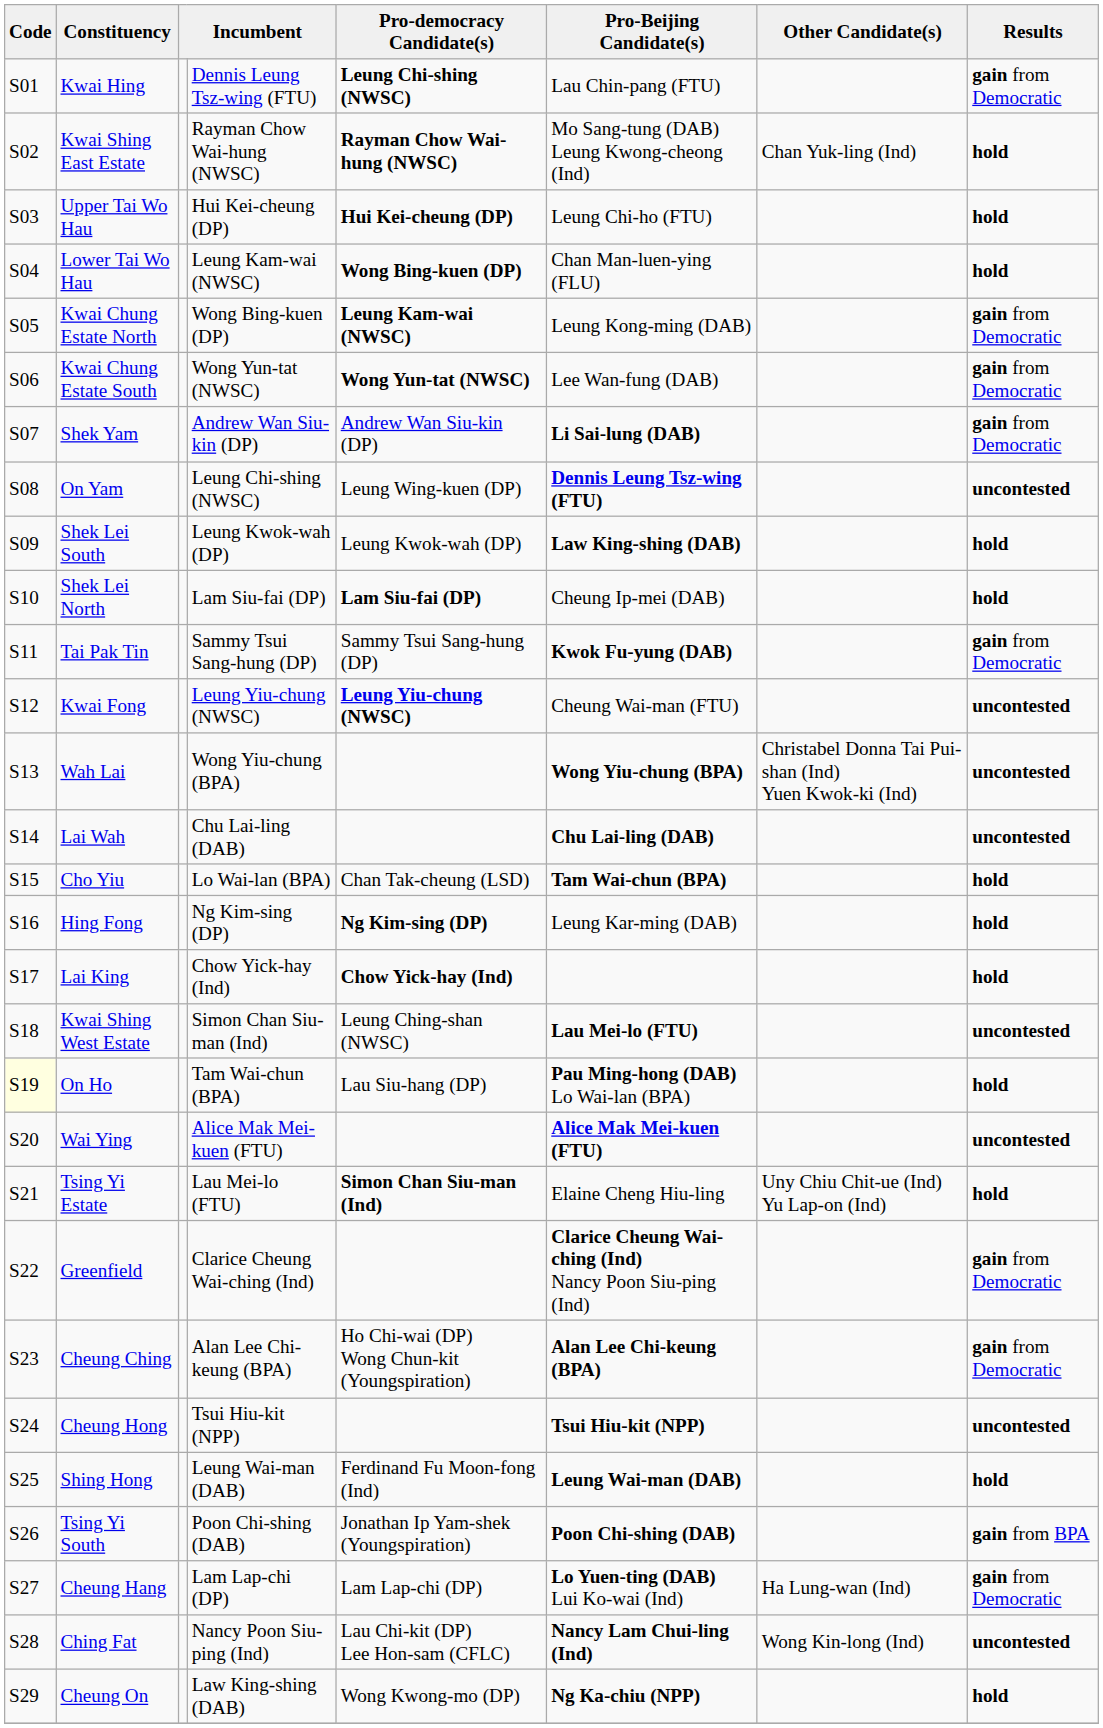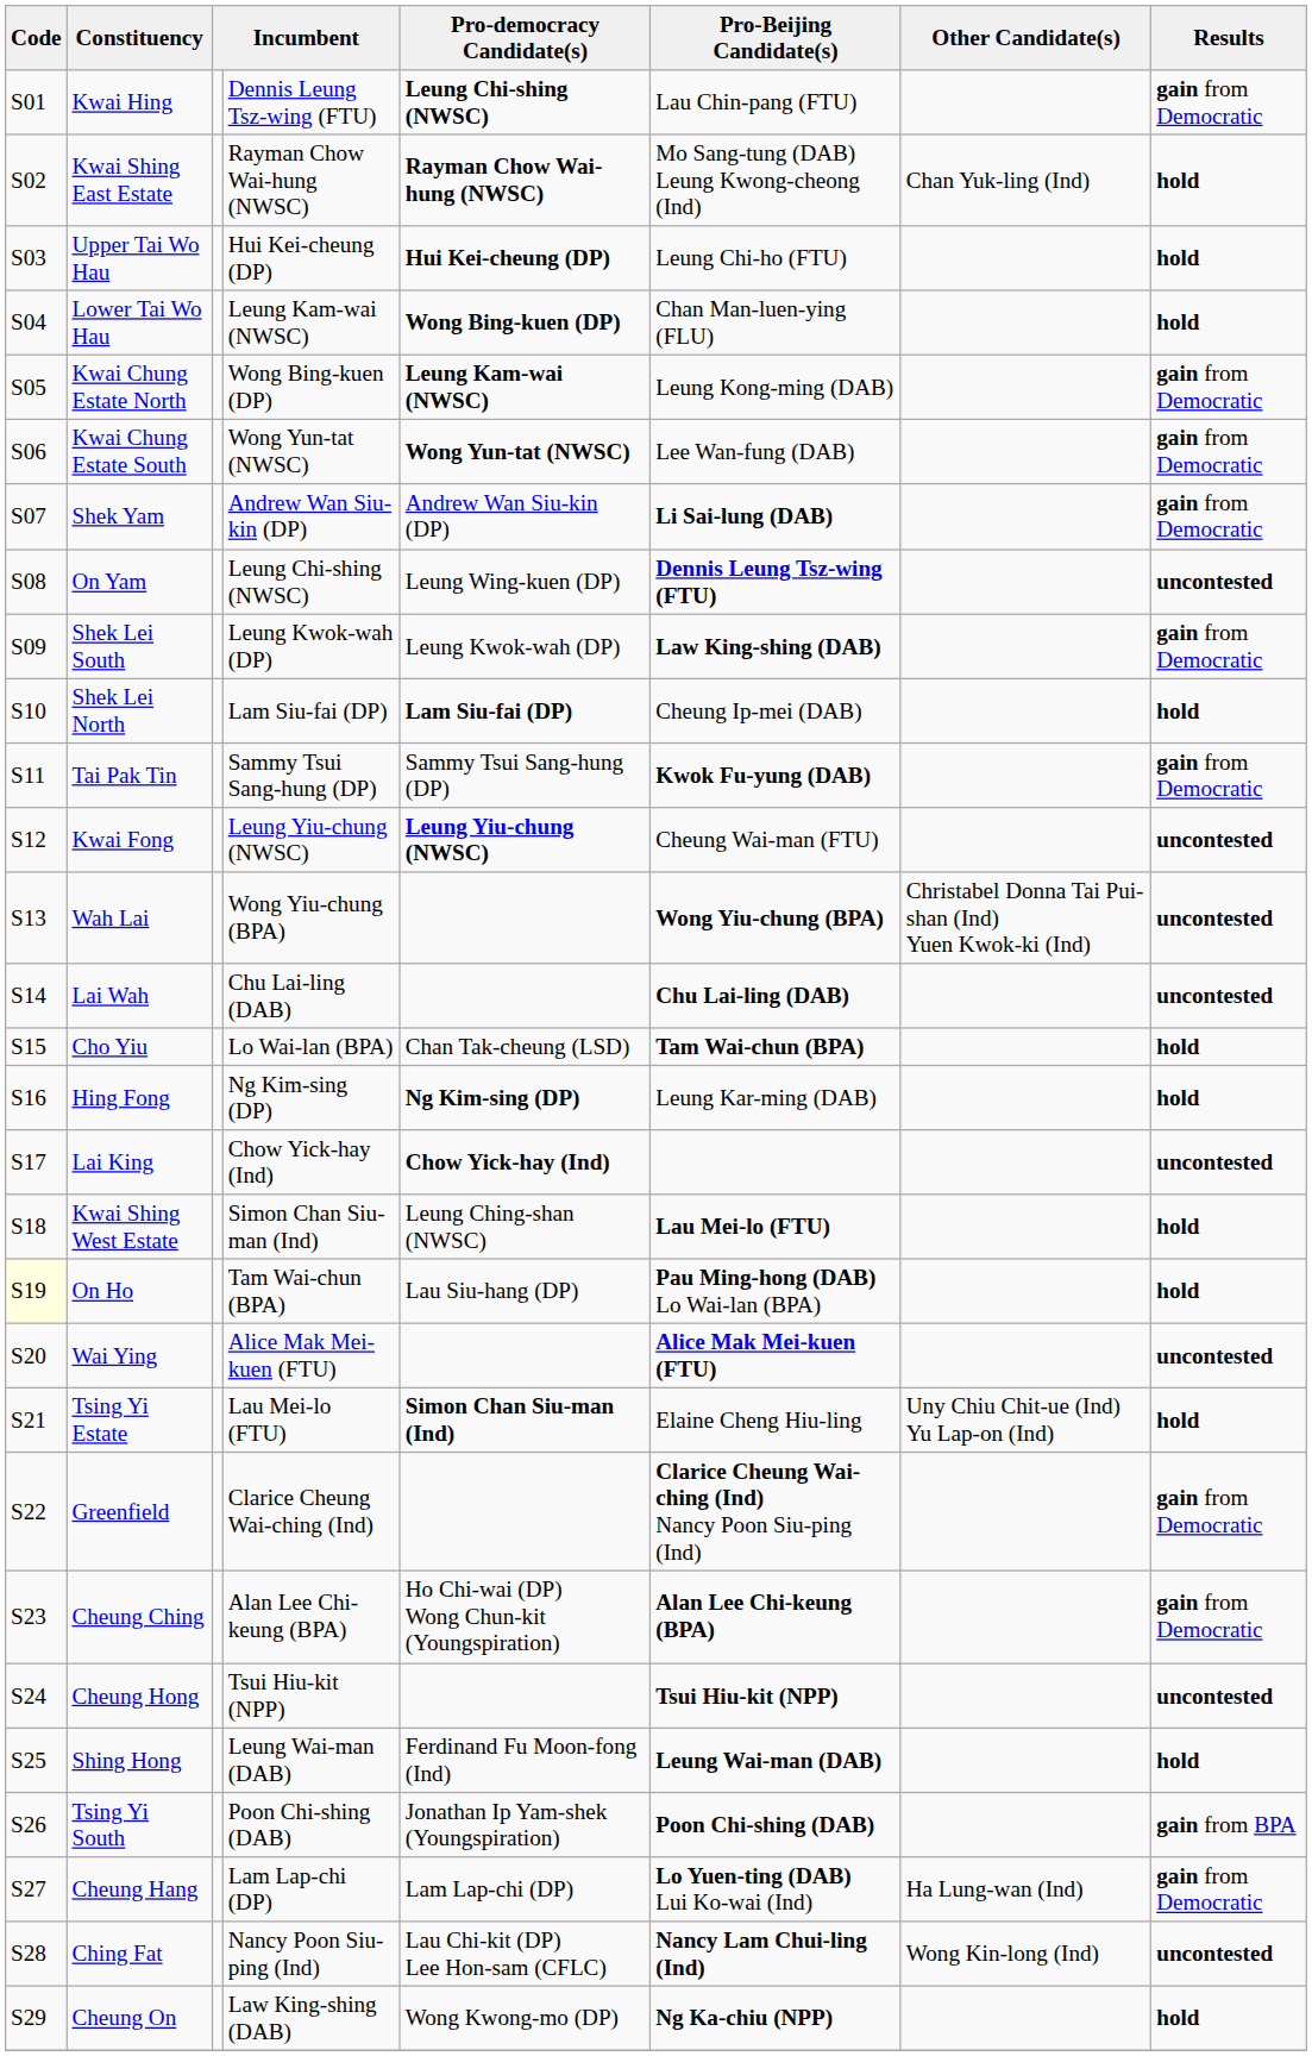Shek Lei South | column 8: hold -> gain from Democratic
Lai King | column 8: hold -> uncontested
Kwai Shing West Estate | column 8: uncontested -> hold
